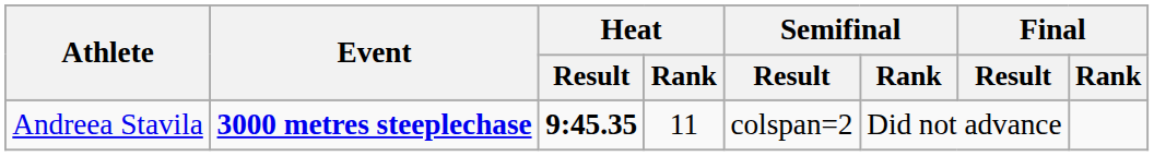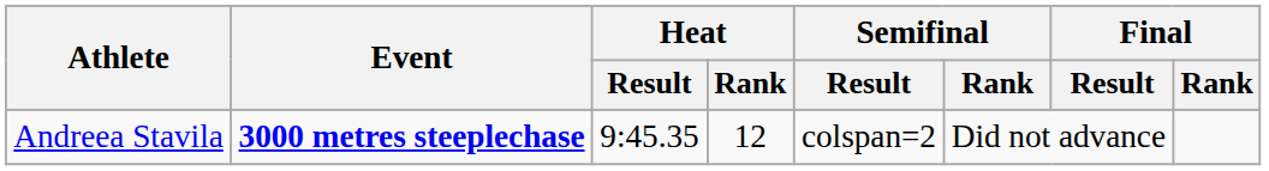Andreea Stavila | Heat / Result: bold -> normal
Andreea Stavila | Heat / Rank: 11 -> 12
